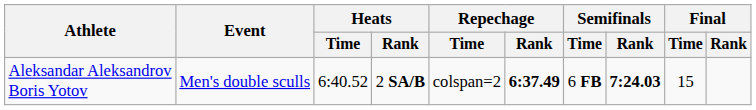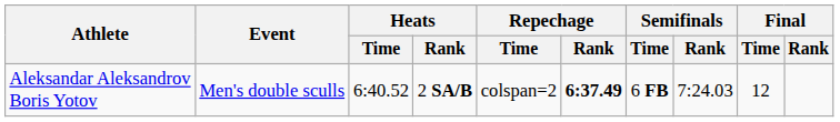Aleksandar Aleksandrov Boris Yotov | Semifinals / Rank: bold -> normal
Aleksandar Aleksandrov Boris Yotov | Final / Time: 15 -> 12
